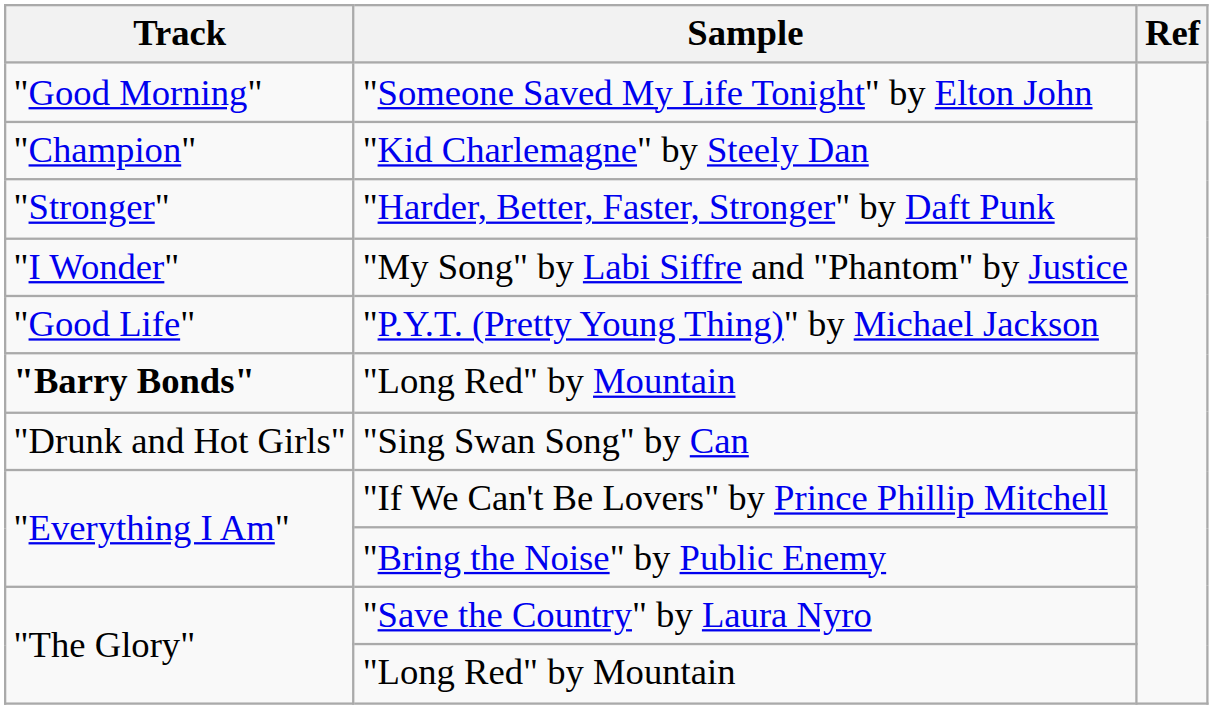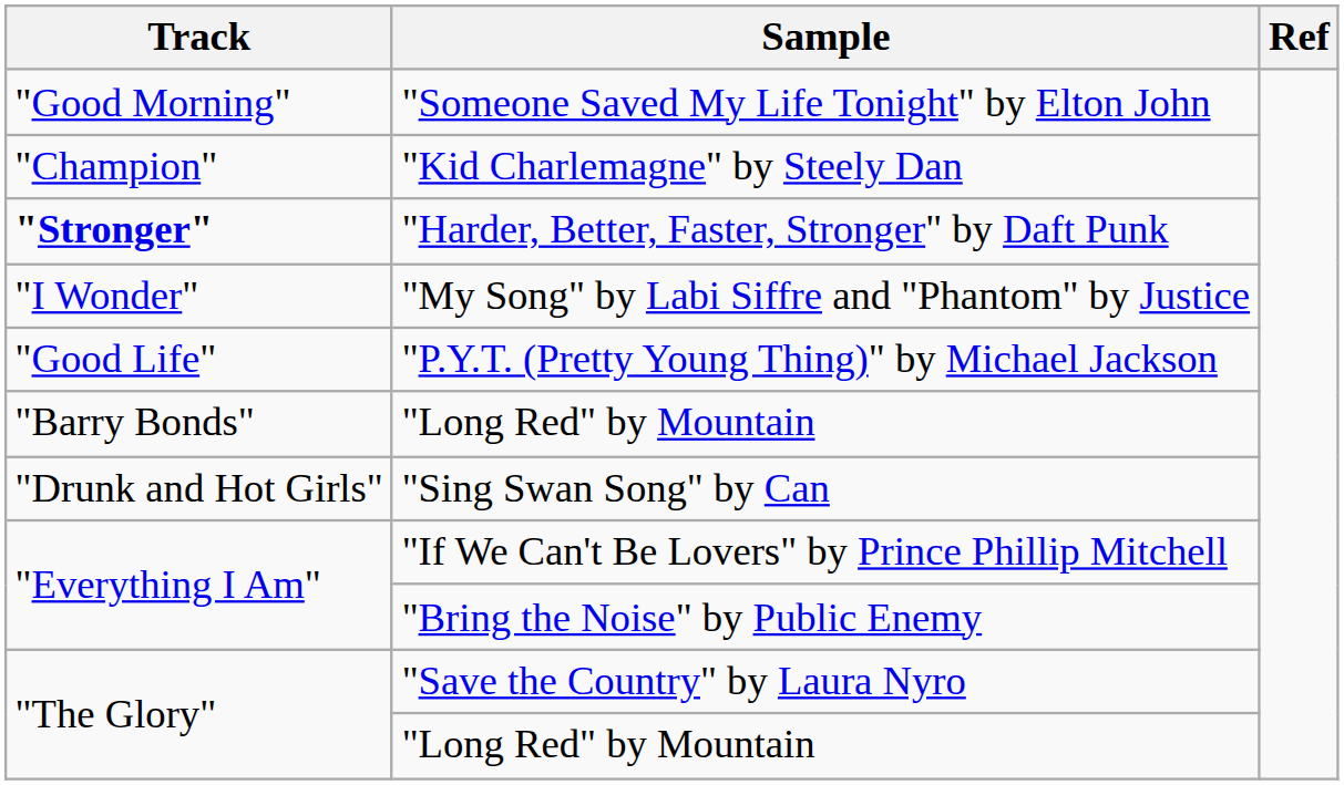"Harder, Better, Faster, Stronger" by Daft Punk | Track: normal -> bold
"Barry Bonds" / "Long Red" by Mountain | Track: bold -> normal
